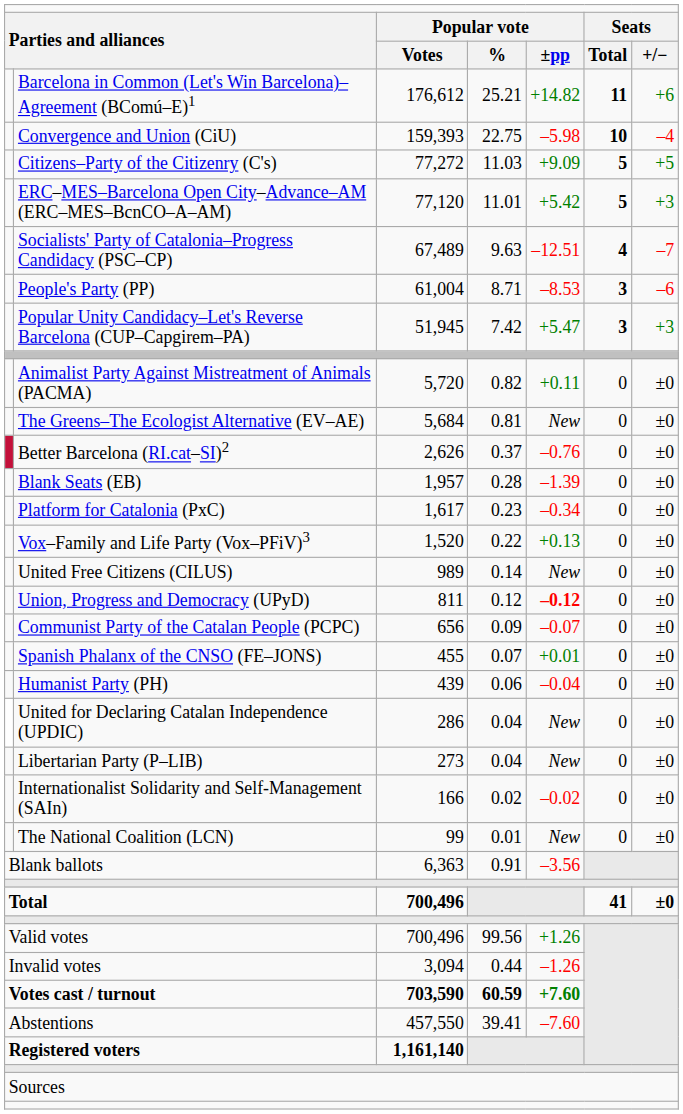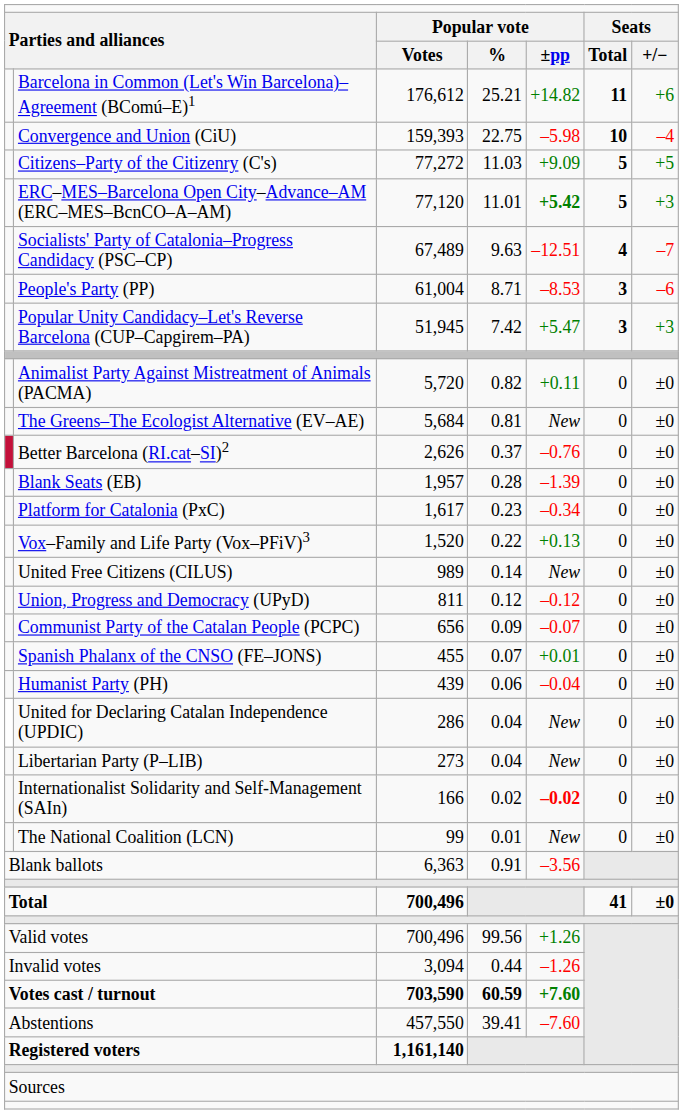ERC–MES–Barcelona Open City–Advance–AM (ERC–MES–BcnCO–A–AM) | column 5: normal -> bold
Union, Progress and Democracy (UPyD) | column 5: bold -> normal
Internationalist Solidarity and Self-Management (SAIn) | column 5: normal -> bold
